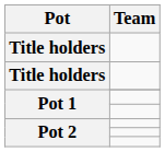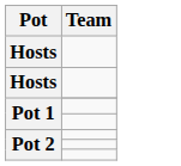row 2 | Pot: Title holders -> Hosts
row 3 | Pot: Title holders -> Hosts
